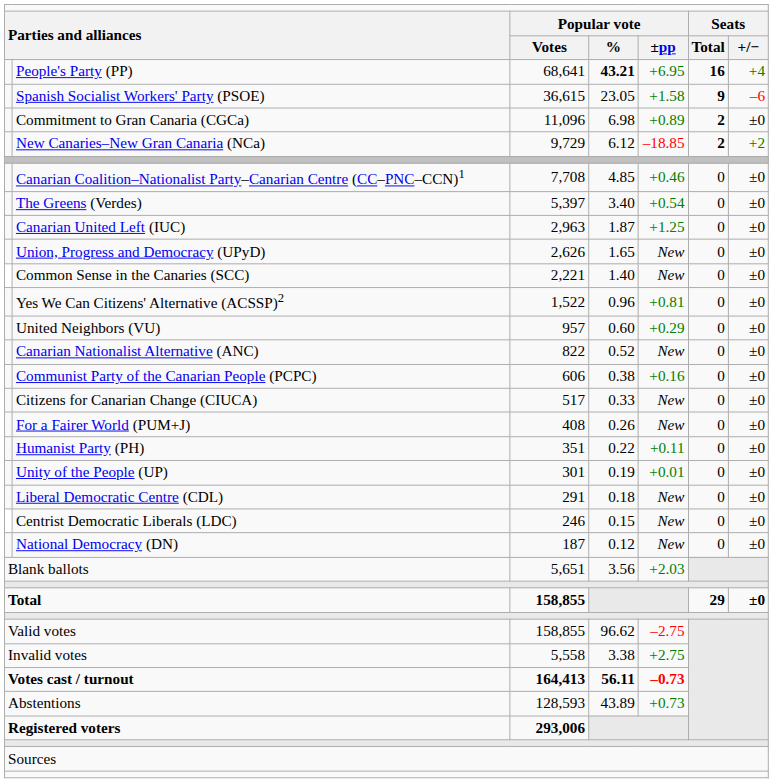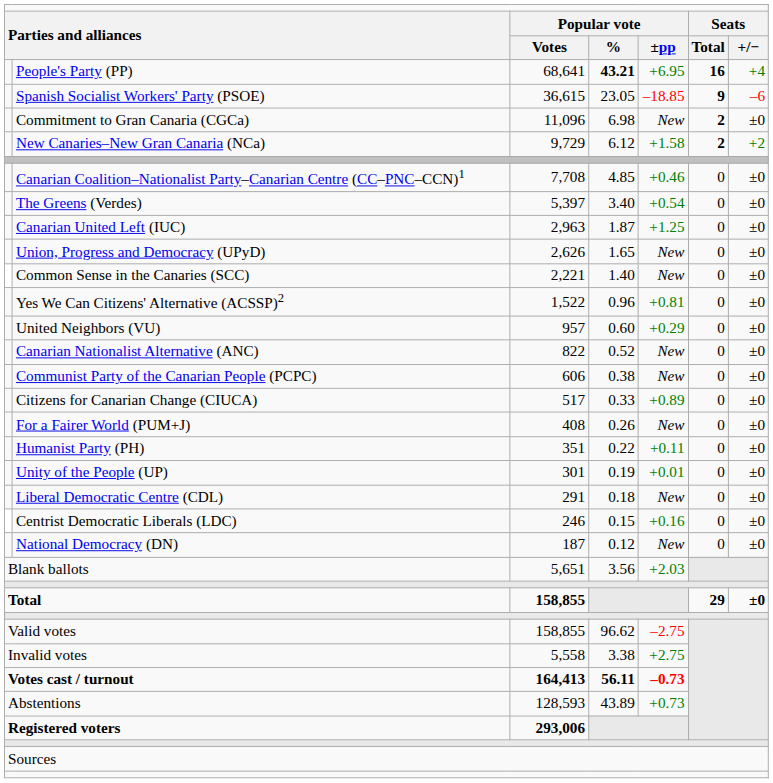Spanish Socialist Workers' Party (PSOE) | column 5: +1.58 -> –18.85
Commitment to Gran Canaria (CGCa) | column 5: +0.89 -> New
New Canaries–New Gran Canaria (NCa) | column 5: –18.85 -> +1.58
Communist Party of the Canarian People (PCPC) | column 5: +0.16 -> New
Citizens for Canarian Change (CIUCA) | column 5: New -> +0.89
Centrist Democratic Liberals (LDC) | column 5: New -> +0.16
